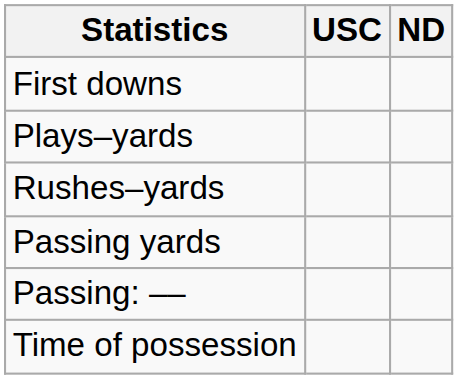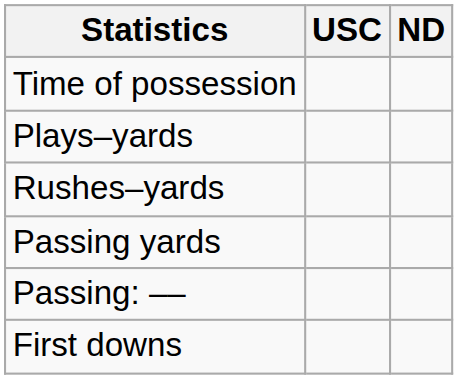rows swapped: First downs <-> Time of possession
